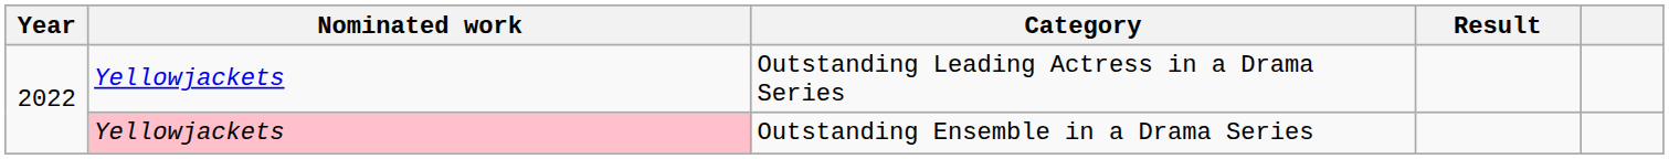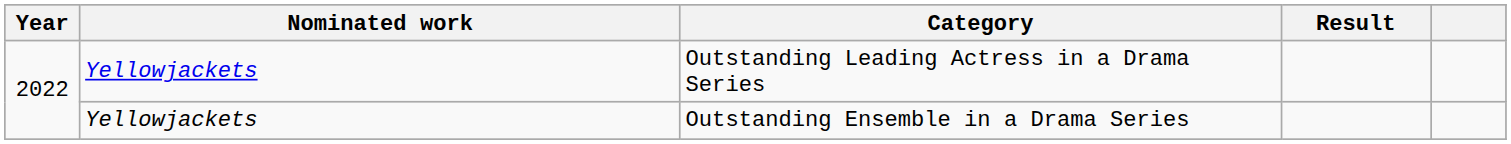Outstanding Ensemble in a Drama Series | Nominated work: pink background -> no background
